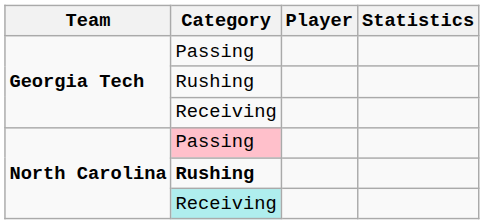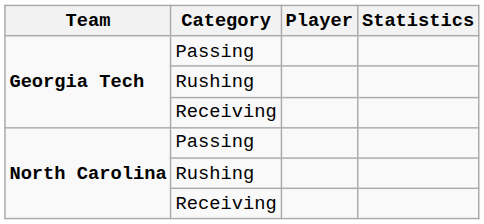North Carolina / Passing | Category: pink background -> no background
North Carolina / Rushing | Category: bold -> normal
North Carolina / Receiving | Category: paleturquoise background -> no background
